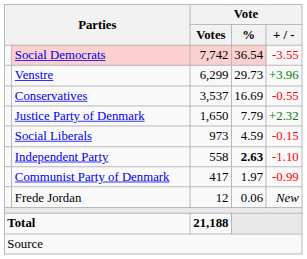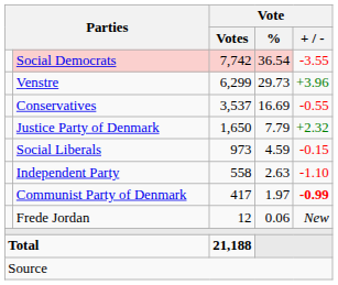Independent Party | Vote / %: bold -> normal
Communist Party of Denmark | Vote / + / -: normal -> bold
